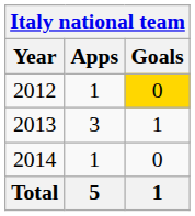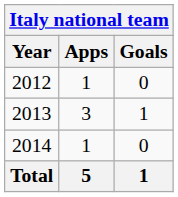2012 | Goals: gold background -> no background
